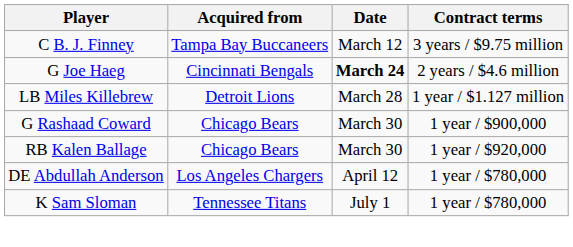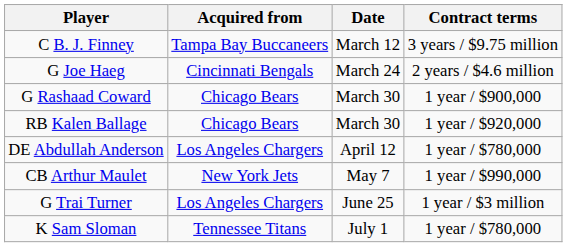G Joe Haeg | Date: bold -> normal
- row: LB Miles Killebrew | Detroit Lions | March 28 | 1 year / $1.127 million
+ row: CB Arthur Maulet | New York Jets | May 7 | 1 year / $990,000
+ row: G Trai Turner | Los Angeles Chargers | June 25 | 1 year / $3 million
